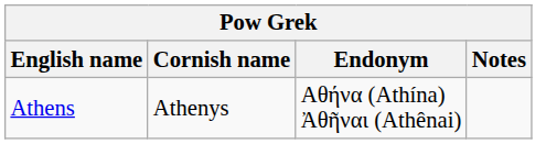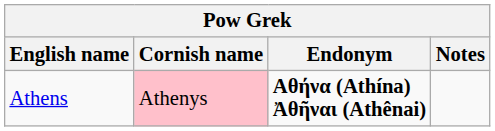Athens | Cornish name: no background -> pink background
Athens | Endonym: normal -> bold
